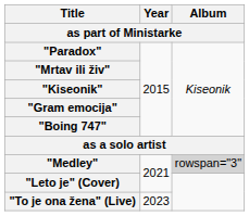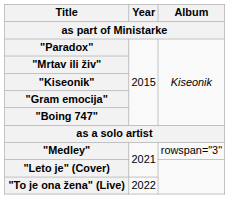"Medley" | Album: lightgrey background -> no background
"To je ona žena" (Live) | Year: 2023 -> 2022
